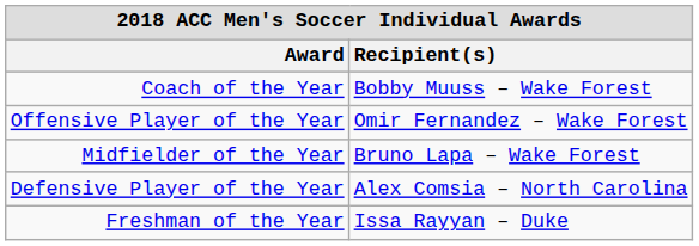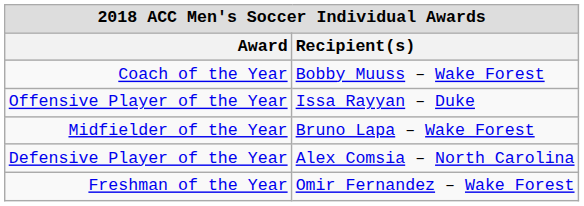Offensive Player of the Year | Recipient(s): Omir Fernandez – Wake Forest -> Issa Rayyan – Duke
Freshman of the Year | Recipient(s): Issa Rayyan – Duke -> Omir Fernandez – Wake Forest
